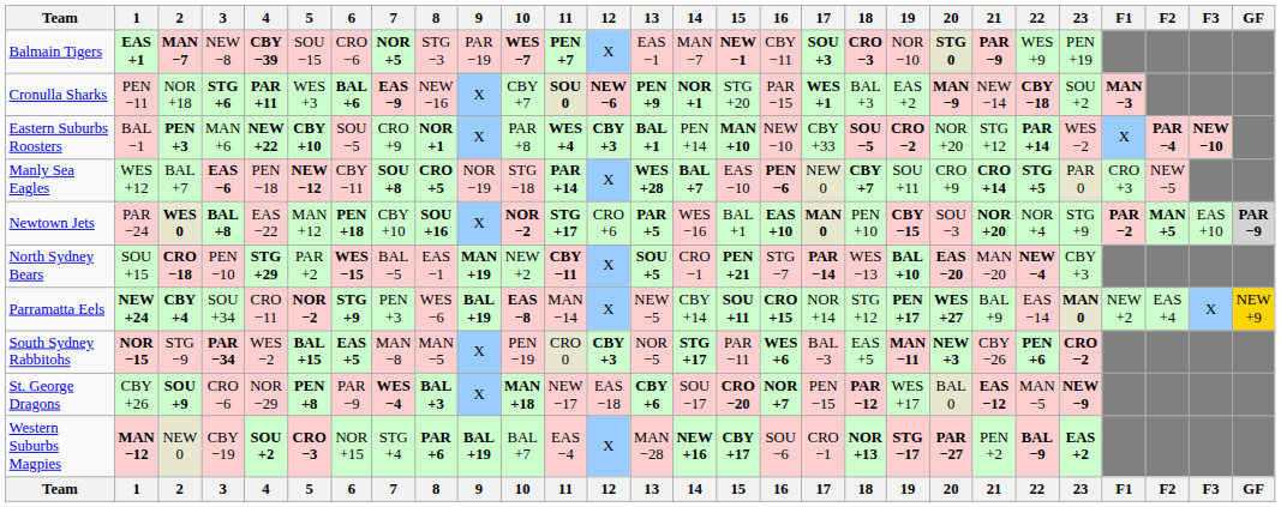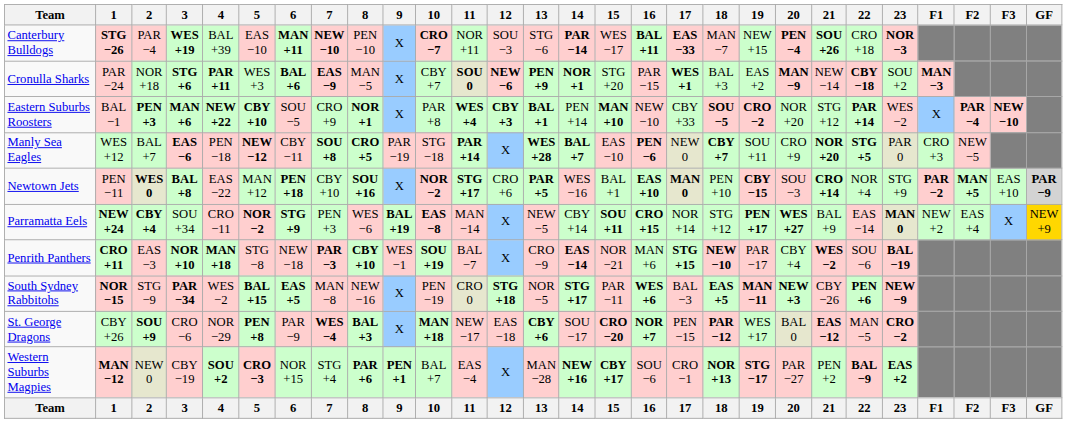- row: Balmain Tigers | EAS +1 | MAN −7 | NEW −8 | CBY −39 | SOU −15 | CRO −6 | NOR +5 | STG −3 | PAR −19 | WES −7 | PEN +7 | X | EAS −1 | MAN −7 | NEW −1 | CBY −11 | SOU +3 | CRO −3 | NOR −10 | STG 0 | PAR −9 | WES +9 | PEN +19
+ row: Canterbury Bulldogs | STG −26 | PAR −4 | WES +19 | BAL +39 | EAS −10 | MAN +11 | NEW −10 | PEN −10 | X | CRO −7 | NOR +11 | SOU −3 | STG −6 | PAR −14 | WES −17 | BAL +11 | EAS −33 | MAN −7 | NEW +15 | PEN −4 | SOU +26 | CRO +18 | NOR −3
Cronulla Sharks | 1: PEN −11 -> PAR −24
Cronulla Sharks | 8: NEW −16 -> MAN −5
Eastern Suburbs Roosters | 3: normal -> bold
Manly Sea Eagles | 9: NOR −19 -> PAR −19
Manly Sea Eagles | 21: CRO +14 -> NOR +20
Newtown Jets | 1: PAR −24 -> PEN −11
Newtown Jets | 21: NOR +20 -> CRO +14
- row: North Sydney Bears | SOU +15 | CRO −18 | PEN −10 | STG +29 | PAR +2 | WES −15 | BAL −5 | EAS −1 | MAN +19 | NEW +2 | CBY −11 | X | SOU +5 | CRO −1 | PEN +21 | STG −7 | PAR −14 | WES −13 | BAL +10 | EAS −20 | MAN −20 | NEW −4 | CBY +3
+ row: Penrith Panthers | CRO +11 | EAS −3 | NOR +10 | MAN +18 | STG −8 | NEW −18 | PAR −3 | CBY +10 | WES −1 | SOU +19 | BAL −7 | X | CRO −9 | EAS −14 | NOR −21 | MAN +6 | STG +15 | NEW −10 | PAR −17 | CBY +4 | WES −2 | SOU −6 | BAL −19
South Sydney Rabbitohs | 8: MAN −5 -> NEW −16
South Sydney Rabbitohs | 12: CBY +3 -> STG +18
South Sydney Rabbitohs | 18: normal -> bold
South Sydney Rabbitohs | 23: CRO −2 -> NEW −9
St. George Dragons | 23: NEW −9 -> CRO −2
Western Suburbs Magpies | 9: BAL +19 -> PEN +1
Western Suburbs Magpies | 20: bold -> normal
